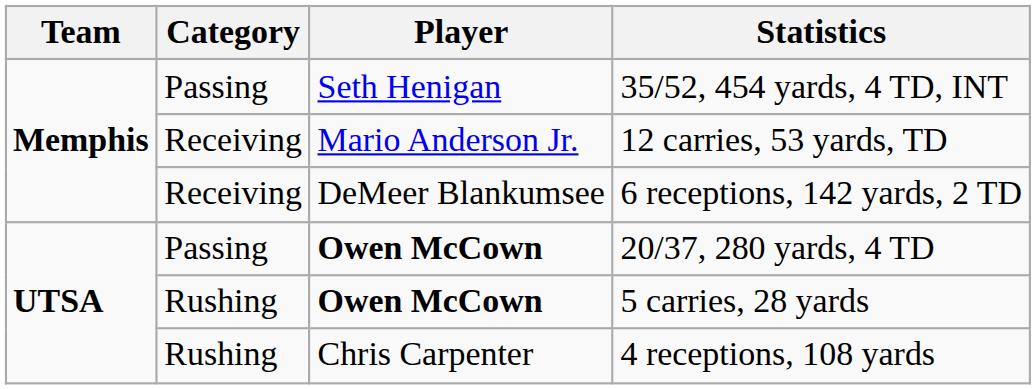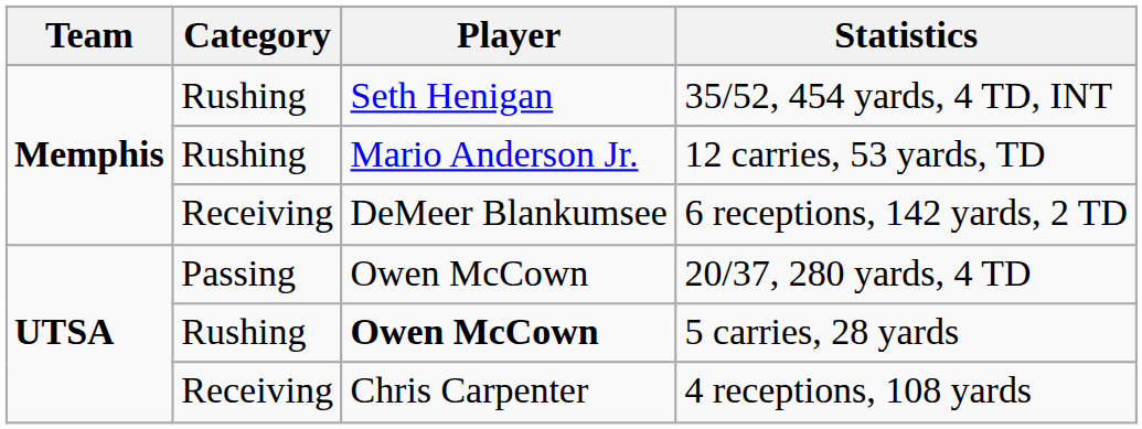35/52, 454 yards, 4 TD, INT | Category: Passing -> Rushing
12 carries, 53 yards, TD | Category: Receiving -> Rushing
20/37, 280 yards, 4 TD | Player: bold -> normal
4 receptions, 108 yards | Category: Rushing -> Receiving
